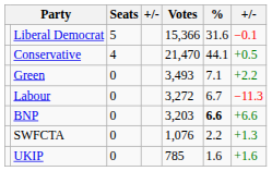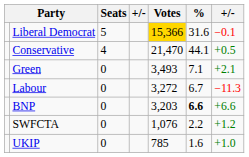Liberal Democrat | Votes: no background -> gold background
Green | column 7: +2.2 -> +2.1
SWFCTA | column 7: +1.3 -> +1.2
UKIP | column 7: +1.6 -> +1.0
